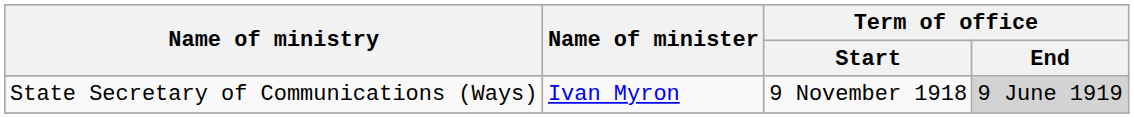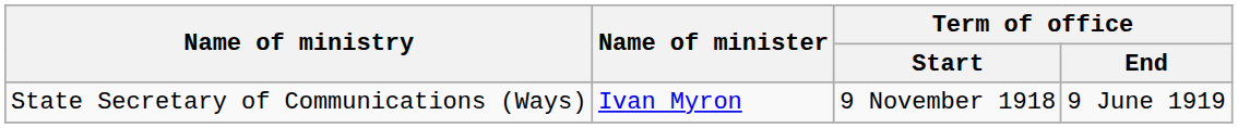State Secretary of Communications (Ways) | Term of office / End: lightgrey background -> no background
